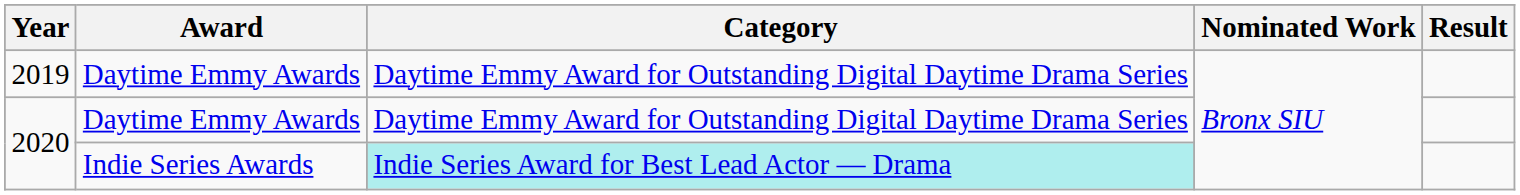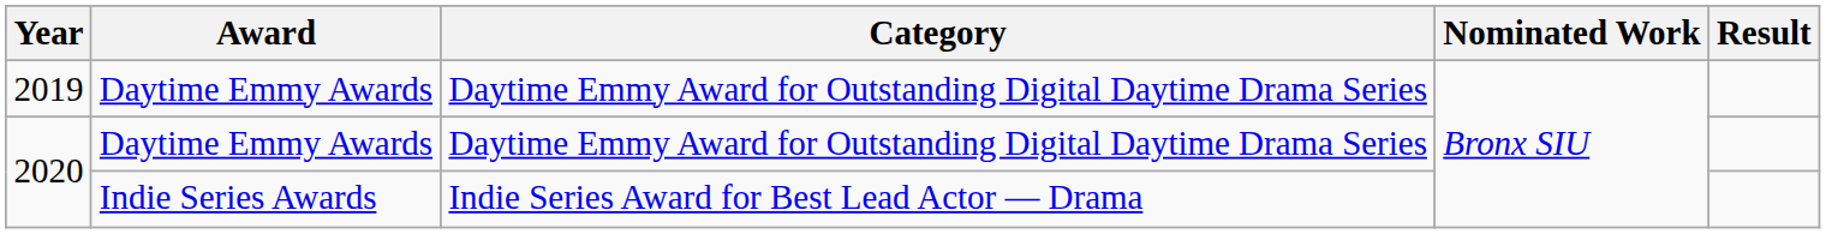2020 / Indie Series Awards | Category: paleturquoise background -> no background
